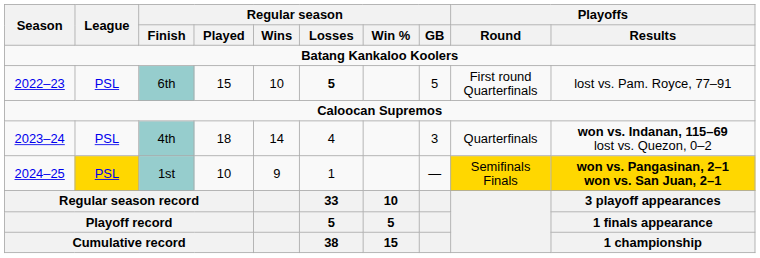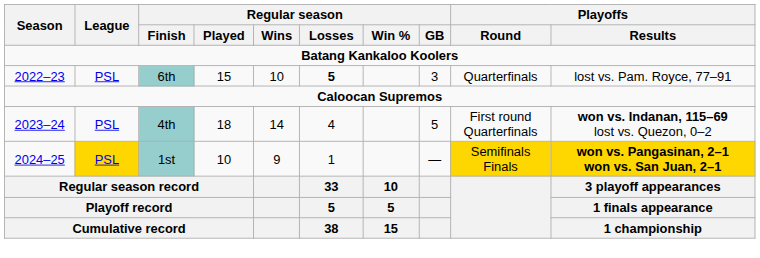6th | Regular season / GB: 5 -> 3
6th | Playoffs / Round: First round Quarterfinals -> Quarterfinals
4th | Regular season / GB: 3 -> 5
4th | Playoffs / Round: Quarterfinals -> First round Quarterfinals
